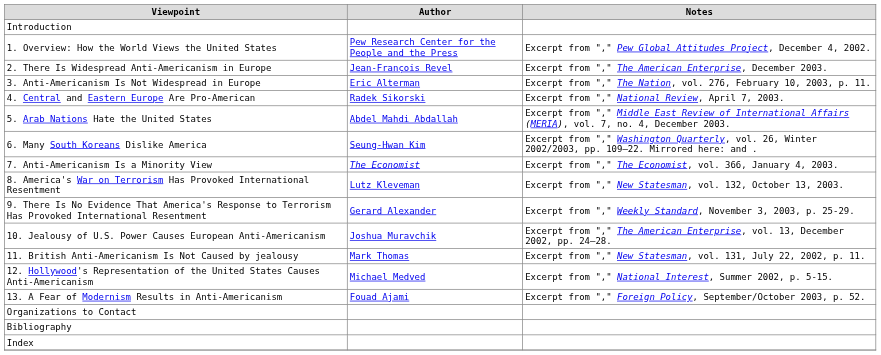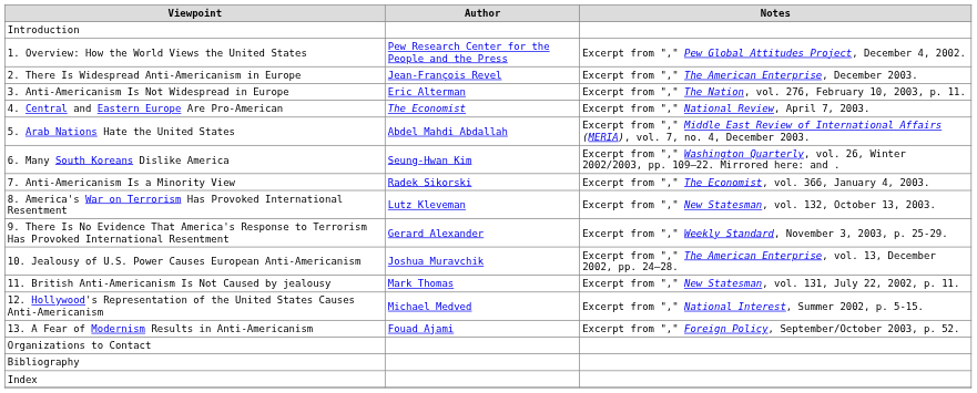4. Central and Eastern Europe Are Pro-American | Author: Radek Sikorski -> The Economist
7. Anti-Americanism Is a Minority View | Author: The Economist -> Radek Sikorski
